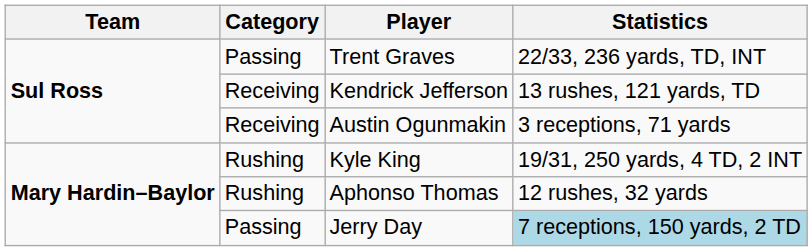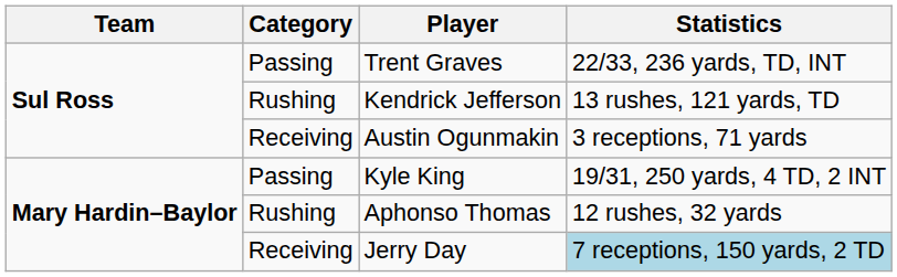Kendrick Jefferson | Category: Receiving -> Rushing
Kyle King | Category: Rushing -> Passing
Jerry Day | Category: Passing -> Receiving
